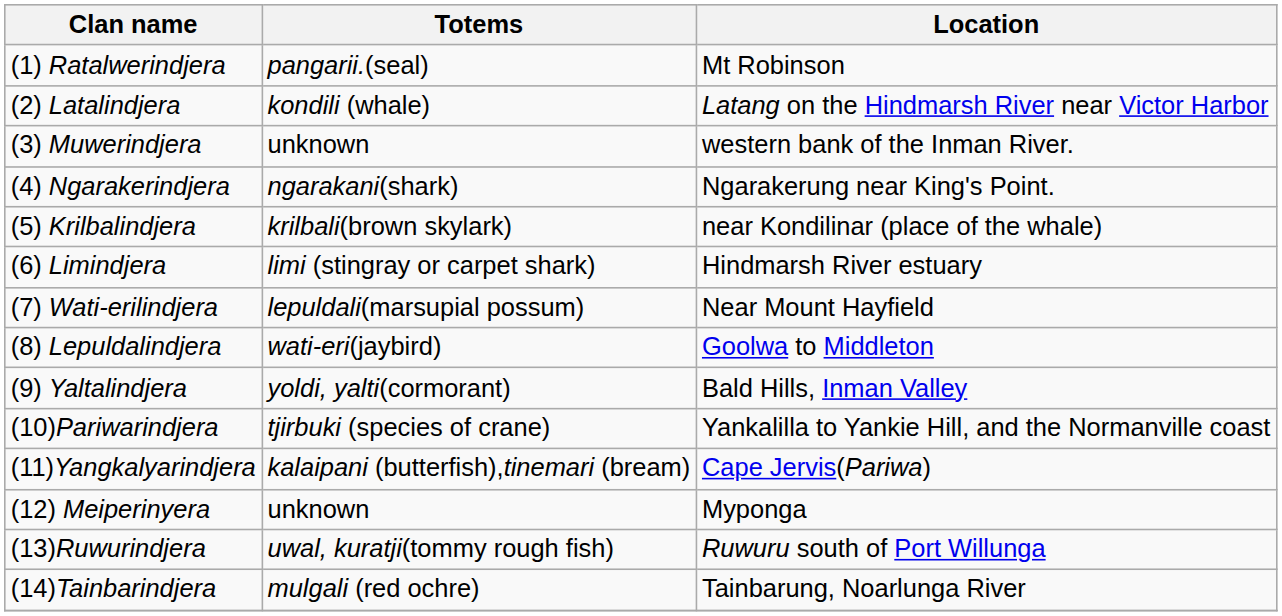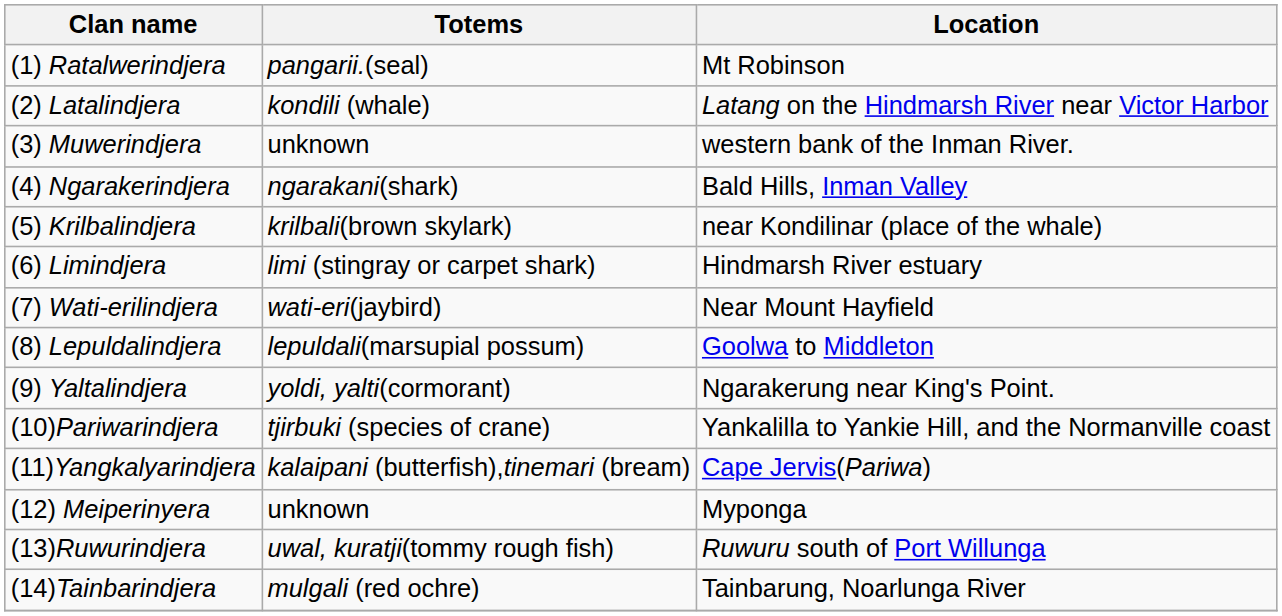(4) Ngarakerindjera | Location: Ngarakerung near King's Point. -> Bald Hills, Inman Valley
(7) Wati-erilindjera | Totems: lepuldali(marsupial possum) -> wati-eri(jaybird)
(8) Lepuldalindjera | Totems: wati-eri(jaybird) -> lepuldali(marsupial possum)
(9) Yaltalindjera | Location: Bald Hills, Inman Valley -> Ngarakerung near King's Point.
